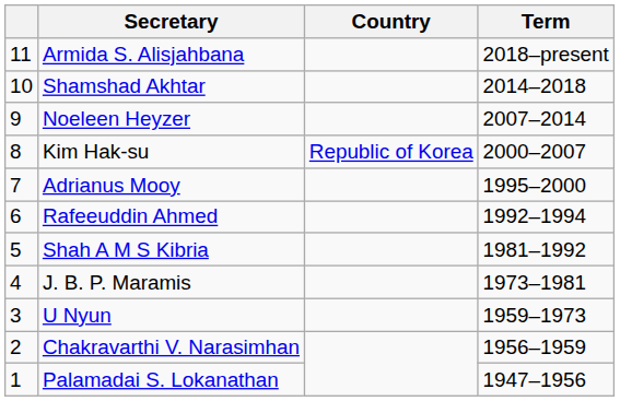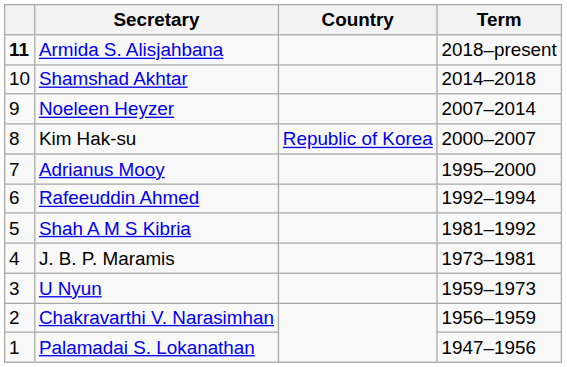Armida S. Alisjahbana | column 1: normal -> bold
